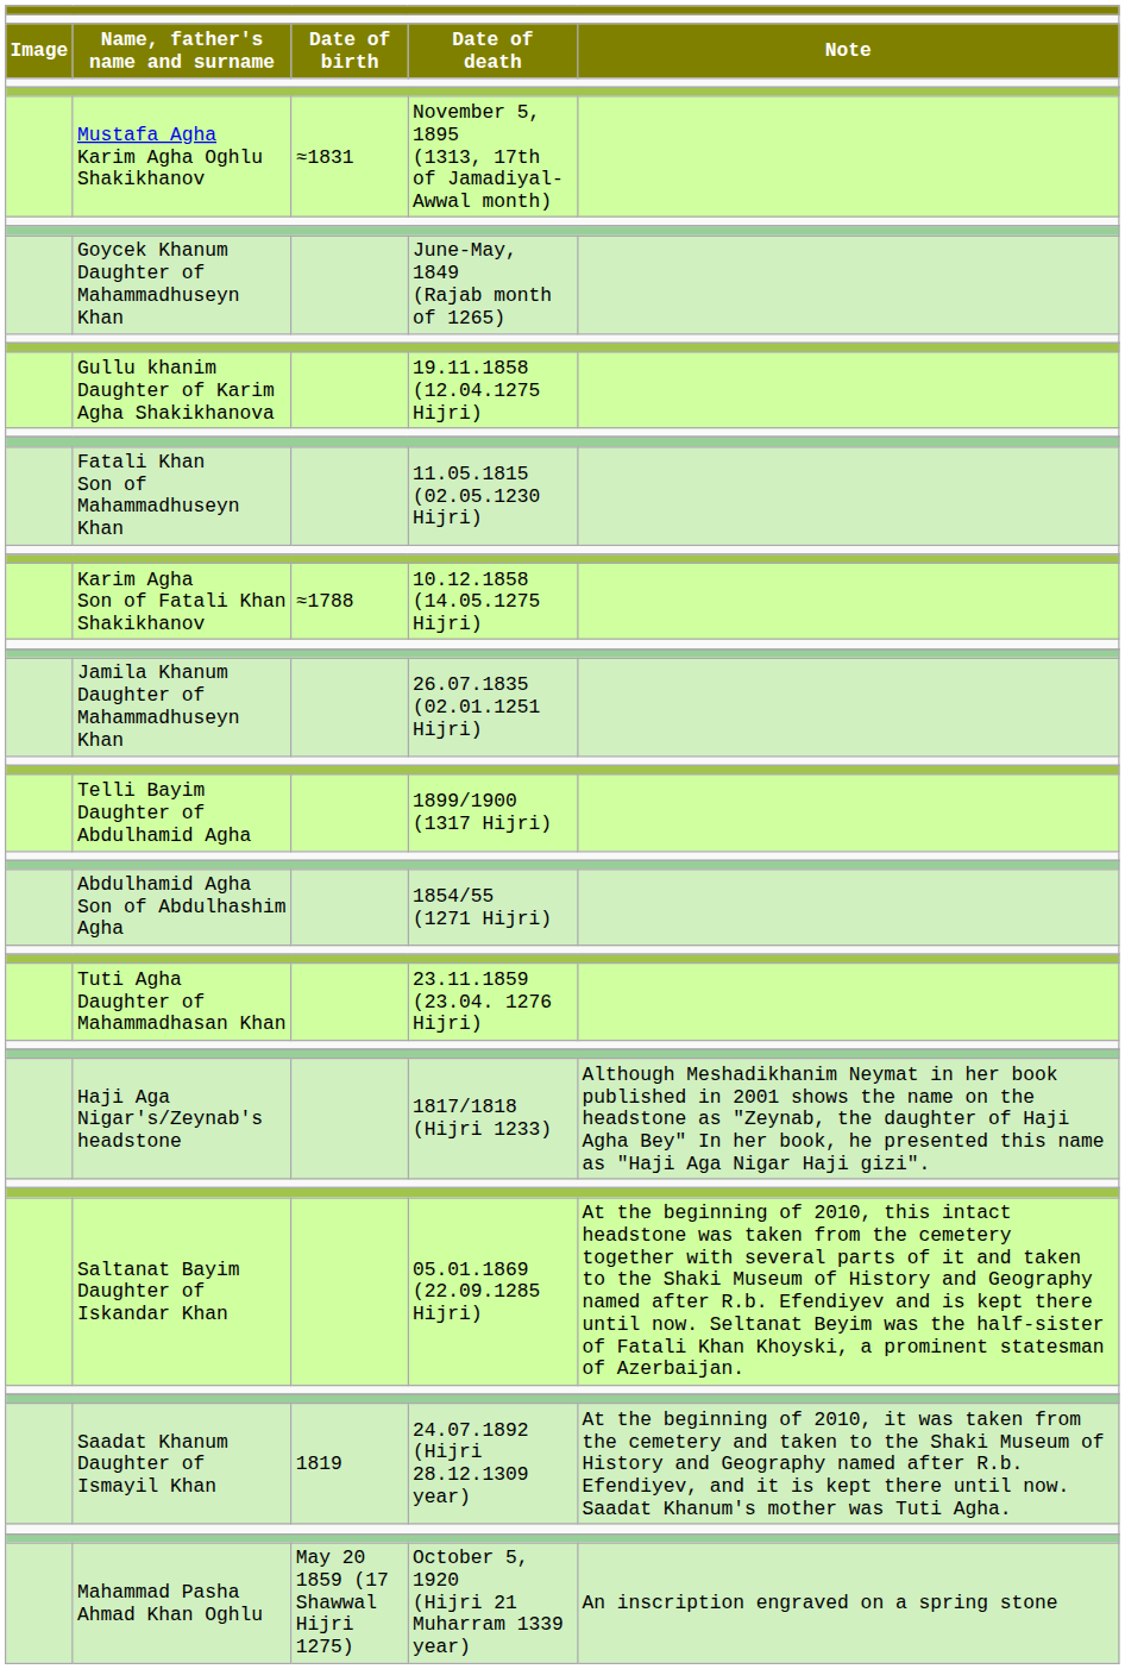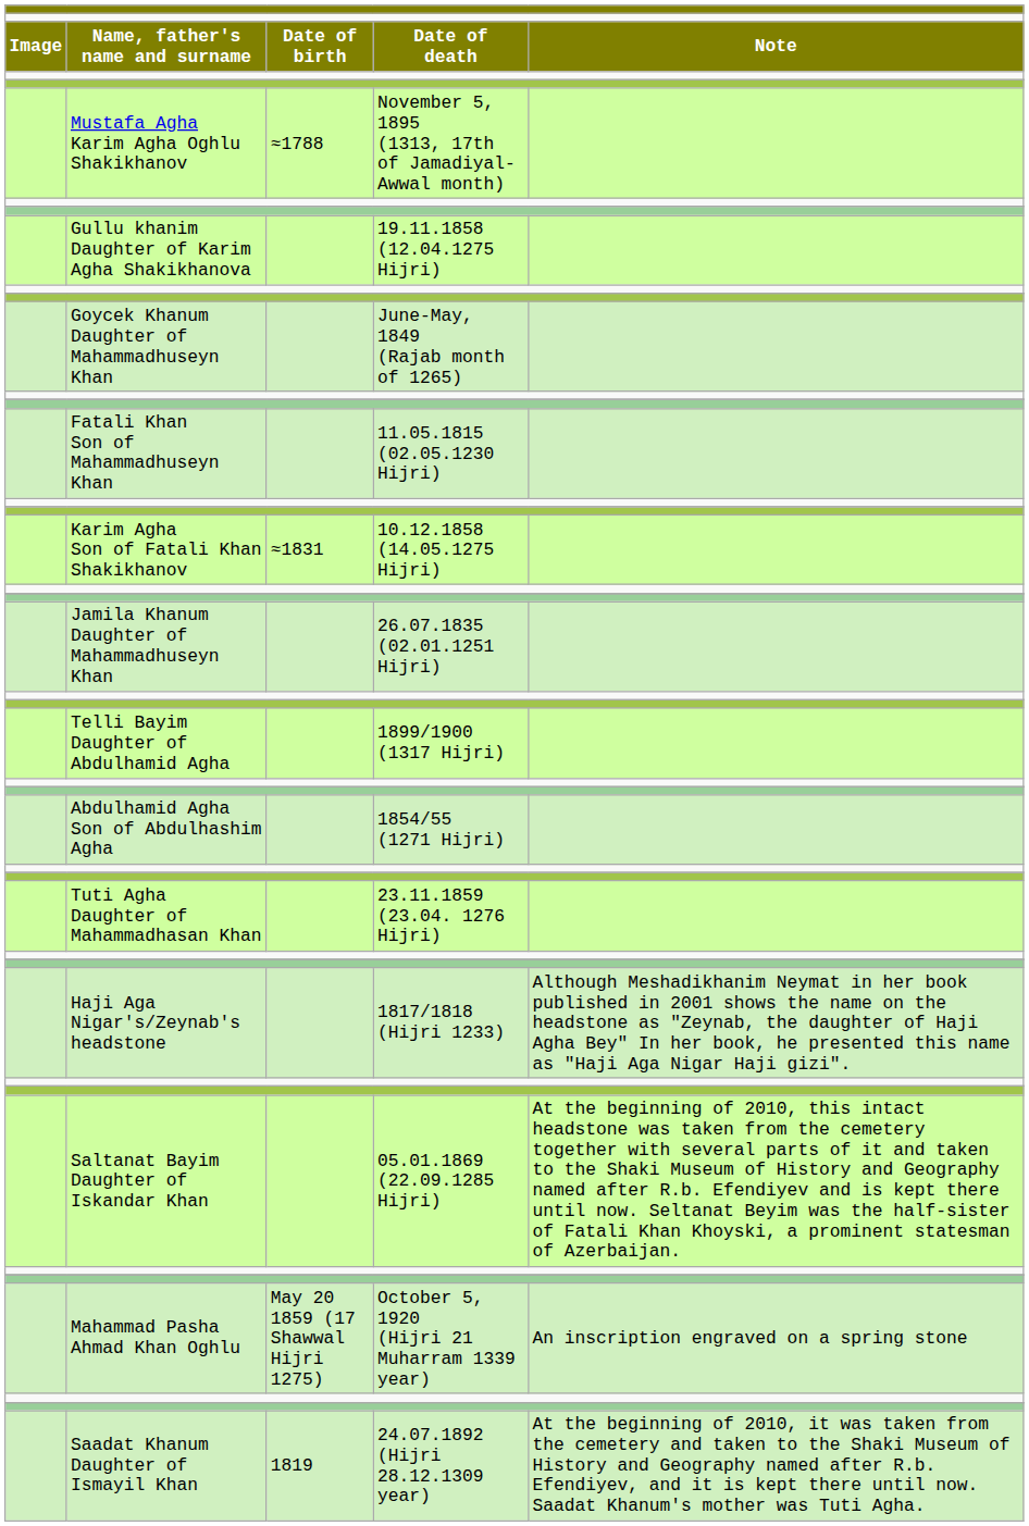Mustafa Agha Karim Agha Oghlu Shakikhanov | column 3: ≈1831 -> ≈1788
rows swapped: Goycek Khanum Daughter of Mahammadhuseyn Khan <-> Gullu khanim Daughter of Karim Agha Shakikhanova
Karim Agha Son of Fatali Khan Shakikhanov | column 3: ≈1788 -> ≈1831
rows swapped: Saadat Khanum Daughter of Ismayil Khan <-> Mahammad Pasha Ahmad Khan Oghlu
